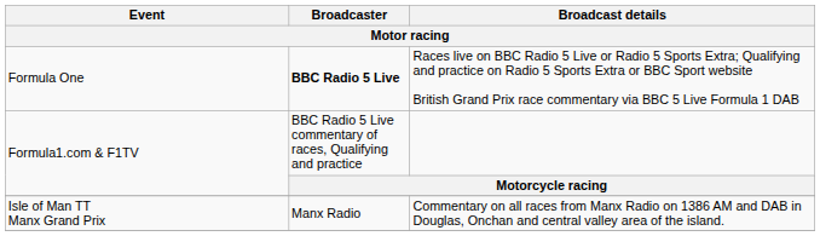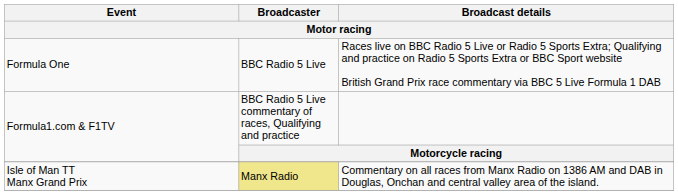Formula One | Broadcaster / Motor racing: bold -> normal
Isle of Man TT Manx Grand Prix | Broadcaster / Motor racing: no background -> khaki background
